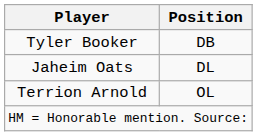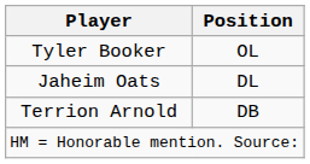Tyler Booker | Position: DB -> OL
Terrion Arnold | Position: OL -> DB
